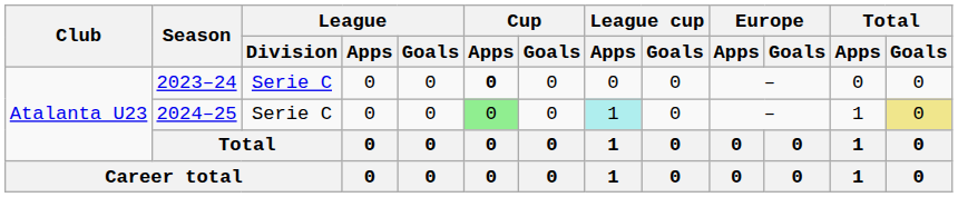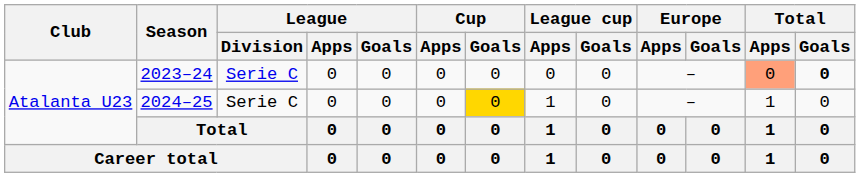2023–24 | Cup / Apps: bold -> normal
2023–24 | Total / Apps: no background -> lightsalmon background
2023–24 | Total / Goals: normal -> bold
2024–25 | Cup / Apps: lightgreen background -> no background
2024–25 | Cup / Goals: no background -> gold background
2024–25 | League cup / Apps: paleturquoise background -> no background
2024–25 | Total / Goals: khaki background -> no background
